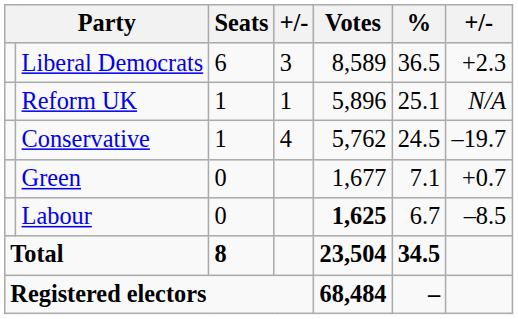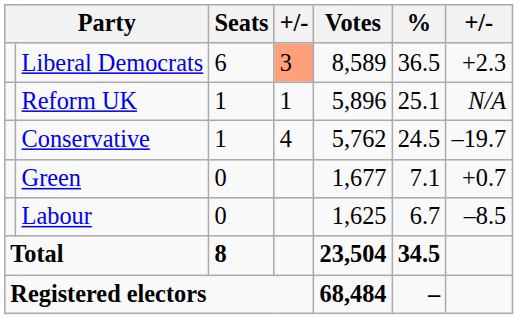Liberal Democrats | column 4: no background -> lightsalmon background
Labour | Votes: bold -> normal
